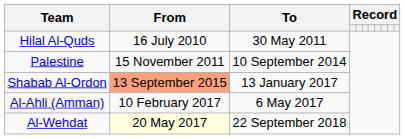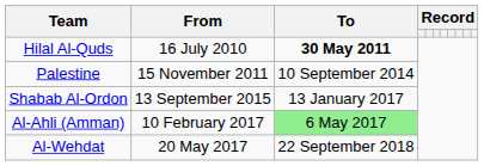Hilal Al-Quds | To: normal -> bold
Shabab Al-Ordon | From: lightsalmon background -> no background
Al-Ahli (Amman) | To: no background -> lightgreen background
Al-Wehdat | From: lightyellow background -> no background
